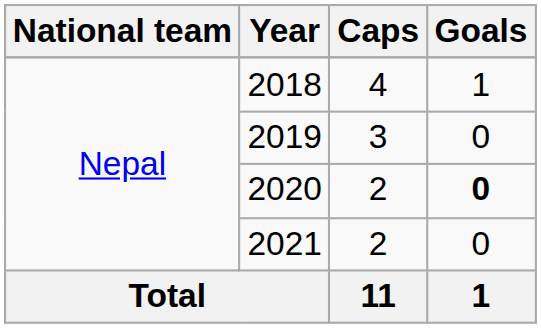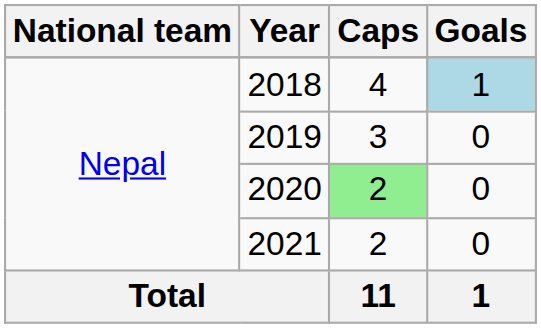2018 | Goals: no background -> lightblue background
2020 | Caps: no background -> lightgreen background
2020 | Goals: bold -> normal
